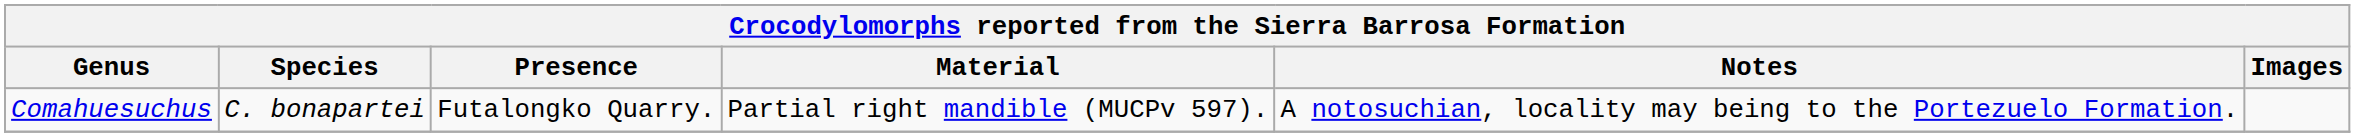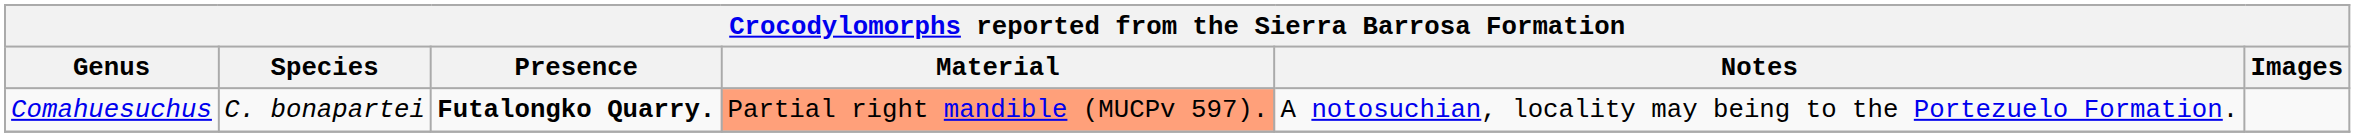Comahuesuchus | Presence: normal -> bold
Comahuesuchus | Material: no background -> lightsalmon background
